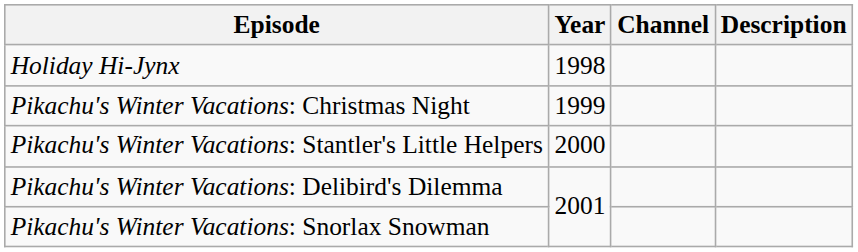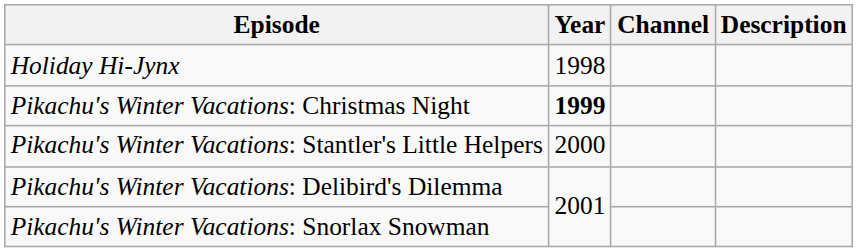Pikachu's Winter Vacations: Christmas Night | Year: normal -> bold
